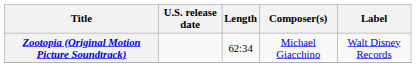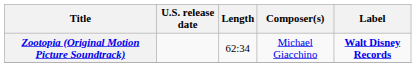Zootopia (Original Motion Picture Soundtrack) | Label: normal -> bold
